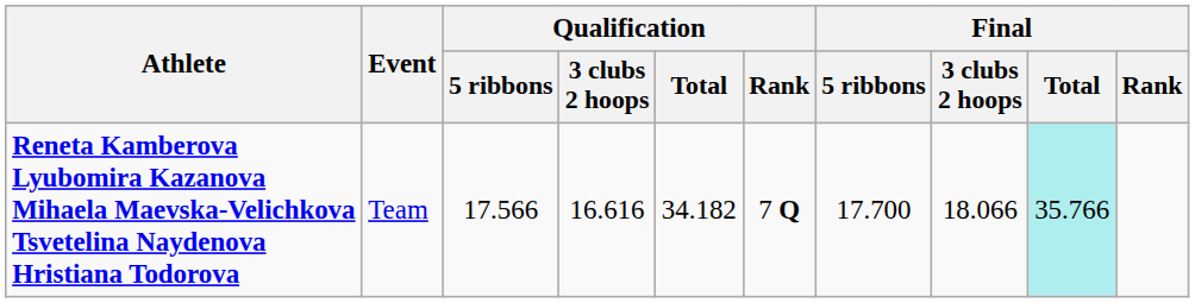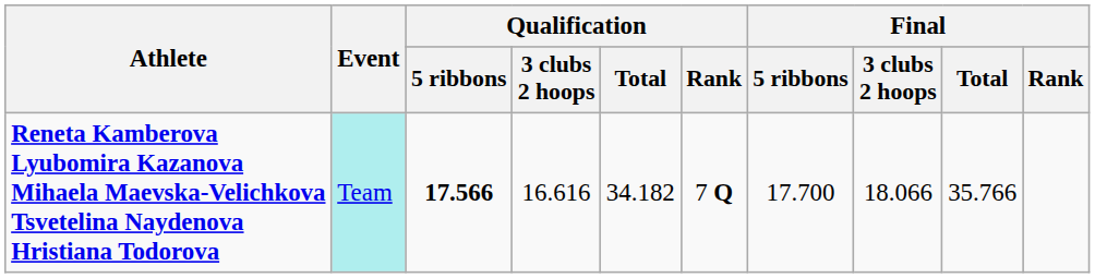row 3 | Event: no background -> paleturquoise background
row 3 | Qualification / 5 ribbons: normal -> bold
row 3 | Final / Total: paleturquoise background -> no background
